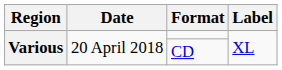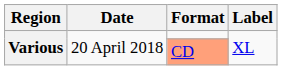CD | Format: no background -> lightsalmon background
